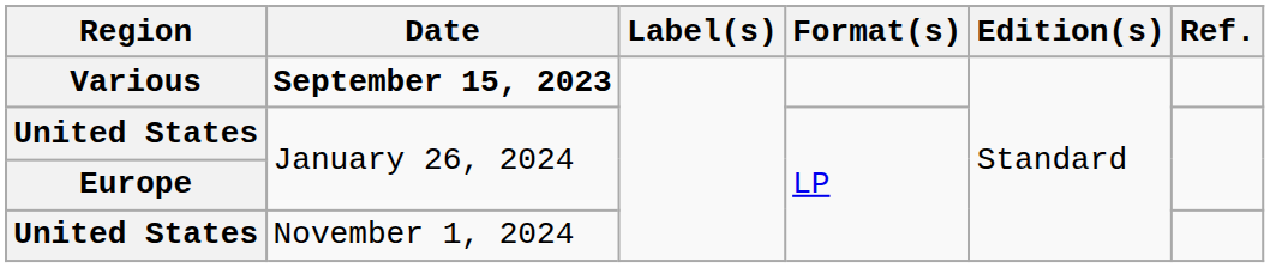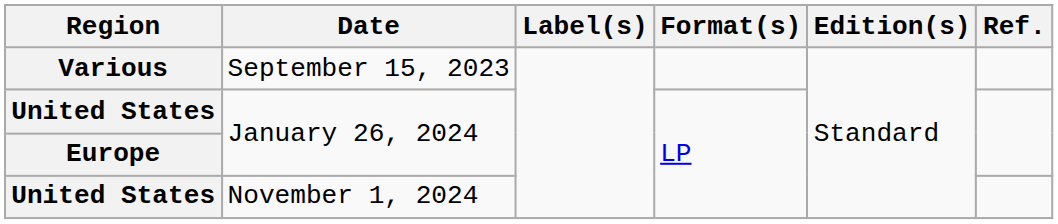September 15, 2023 | Date: bold -> normal
